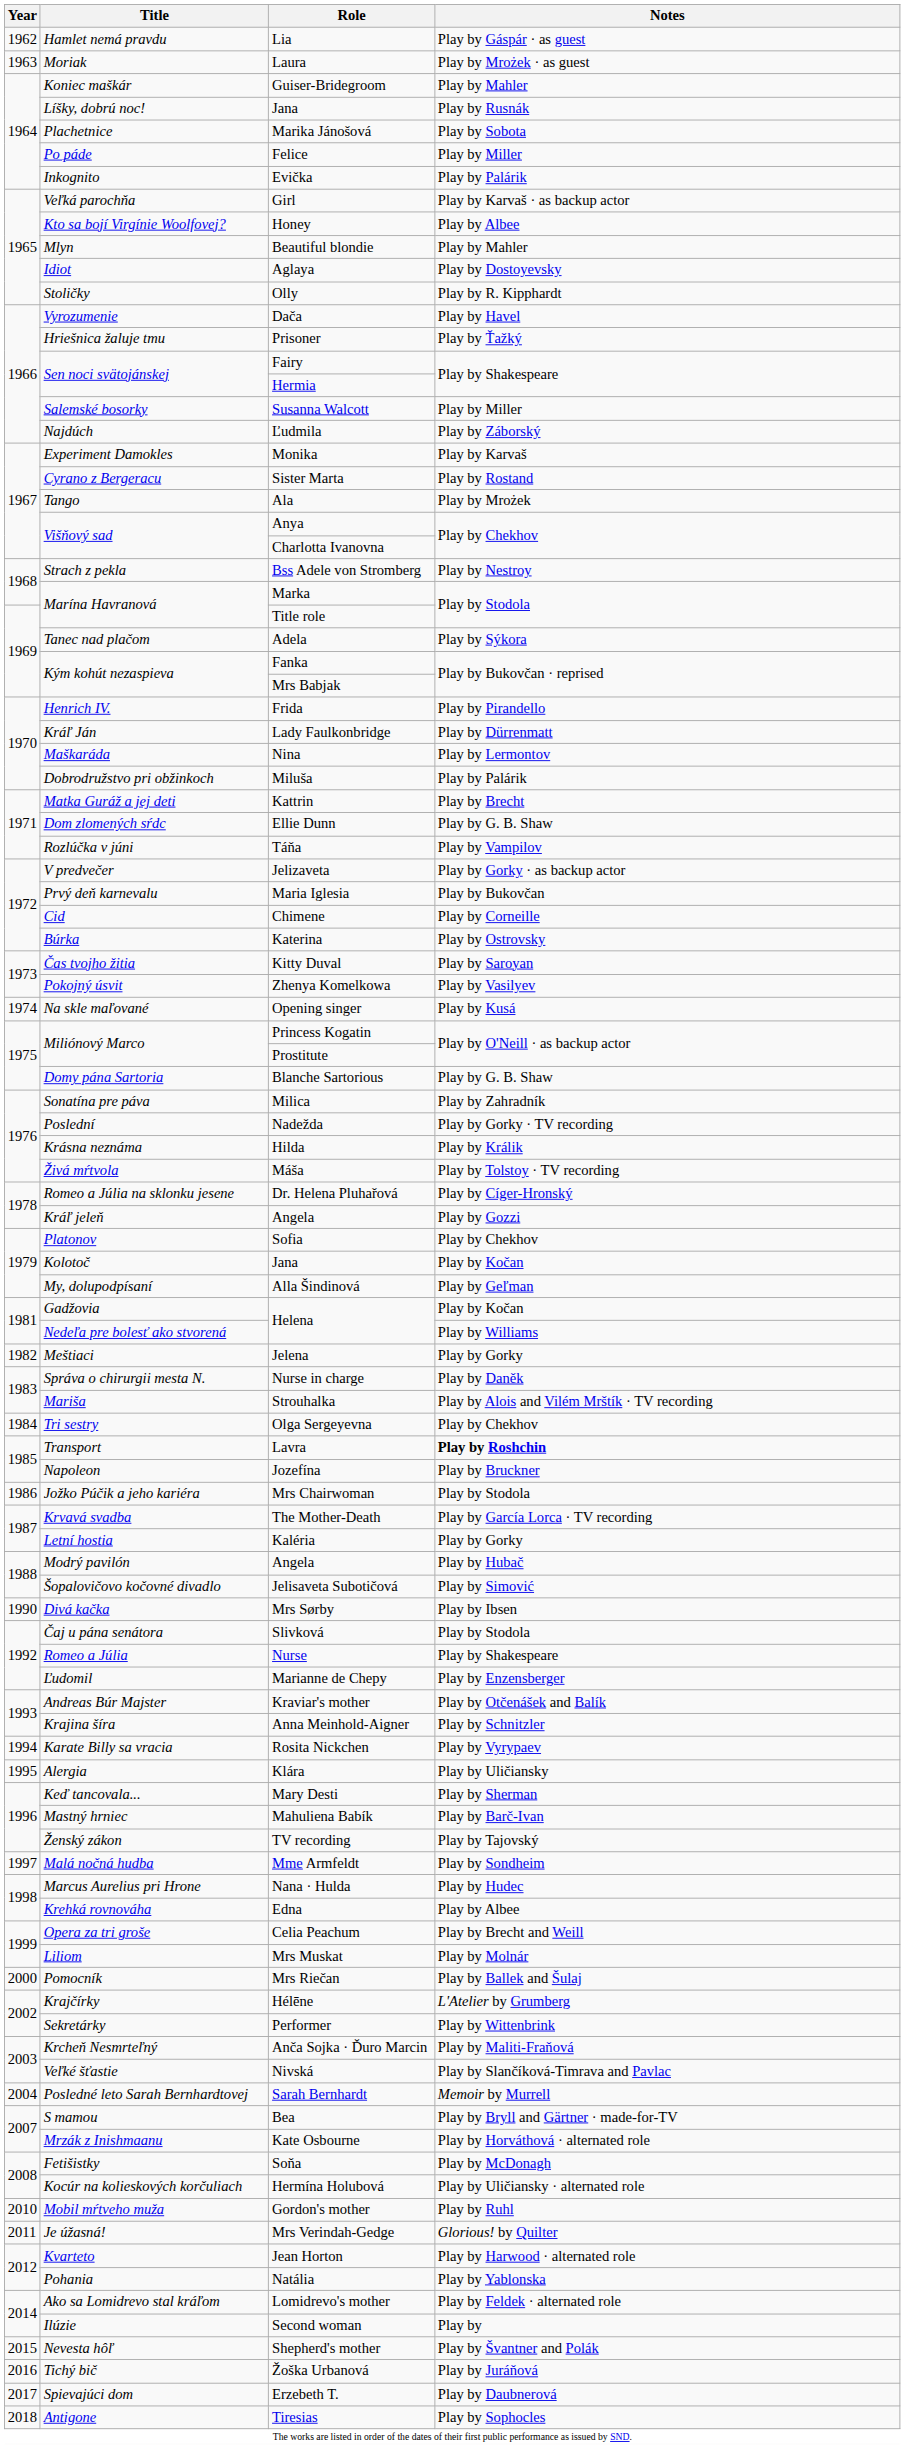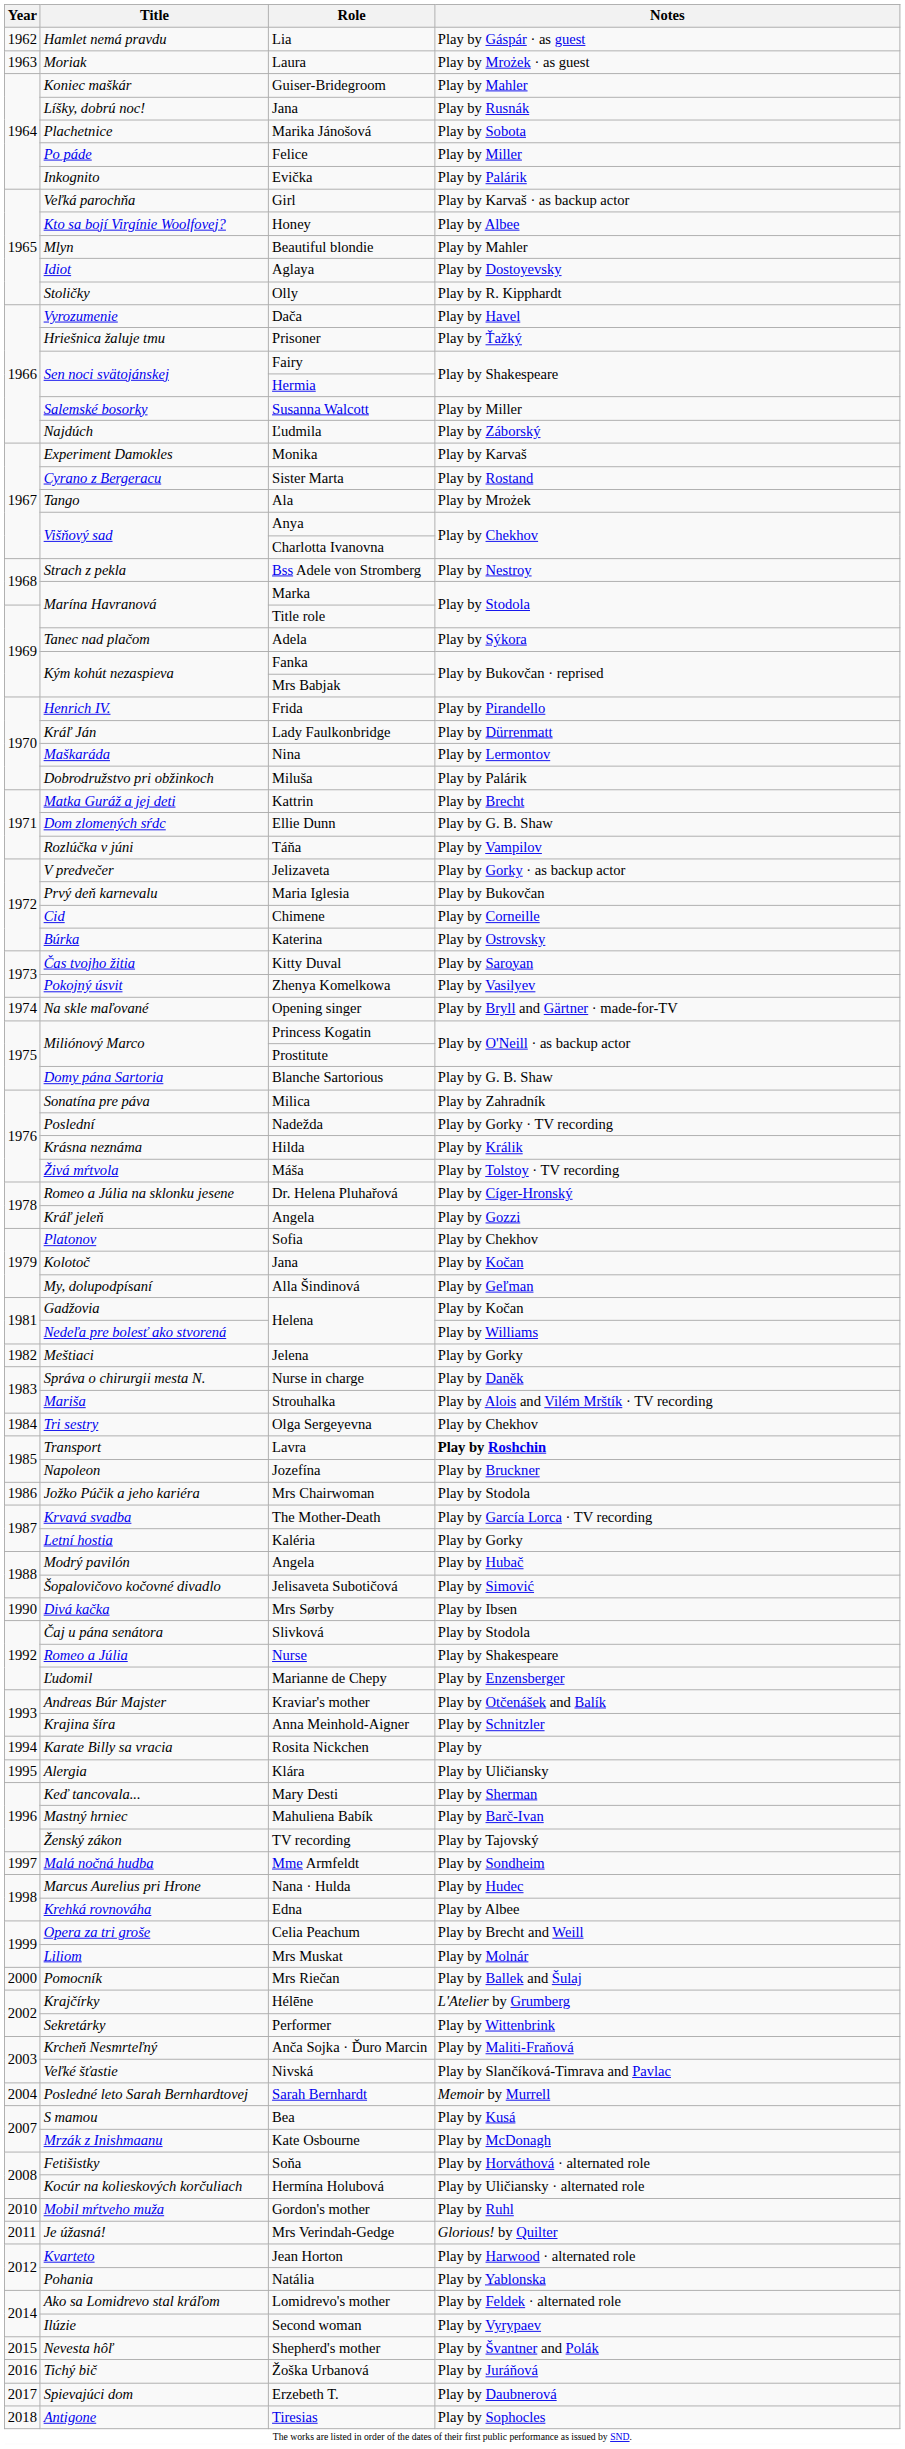Opening singer | Notes: Play by Kusá -> Play by Bryll and Gärtner · made-for-TV
Rosita Nickchen | Notes: Play by Vyrypaev -> Play by
Bea | Notes: Play by Bryll and Gärtner · made-for-TV -> Play by Kusá
Kate Osbourne | Notes: Play by Horváthová · alternated role -> Play by McDonagh
Soňa | Notes: Play by McDonagh -> Play by Horváthová · alternated role
Second woman | Notes: Play by -> Play by Vyrypaev
